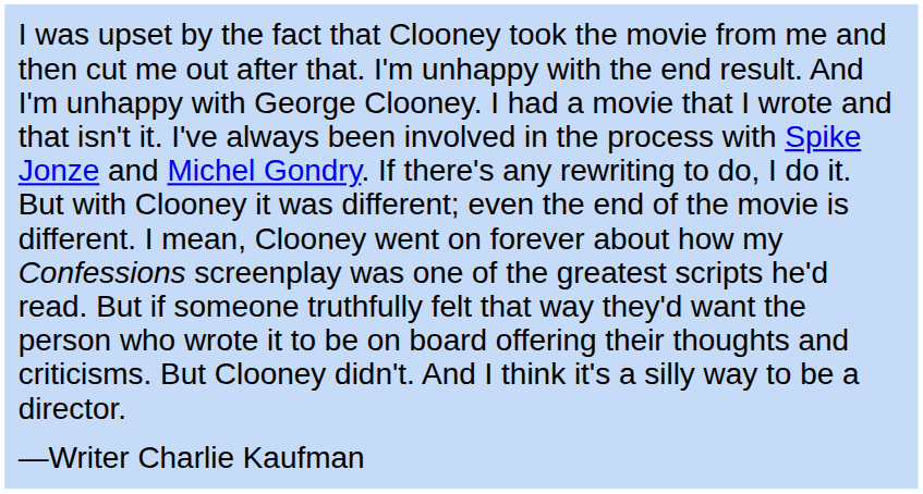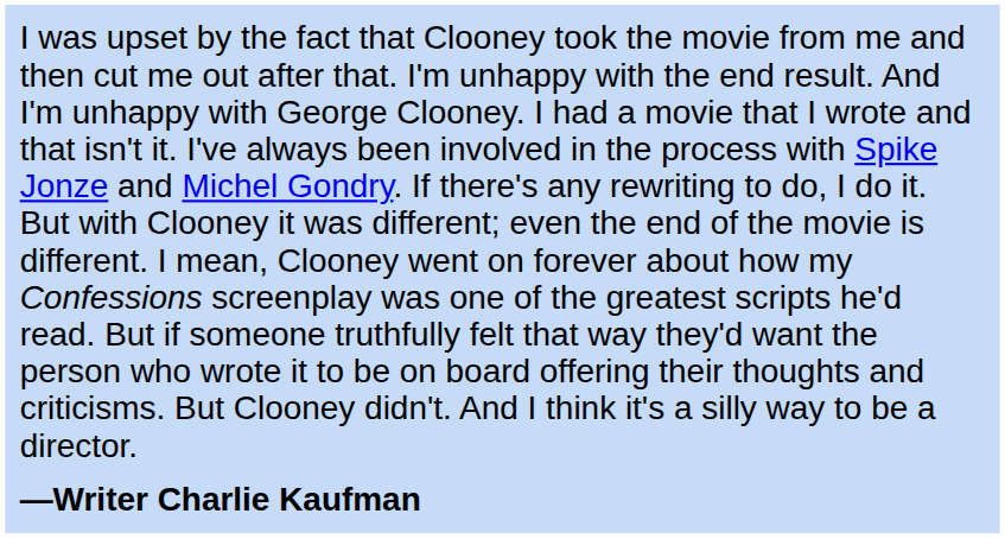row 2 | column 1: normal -> bold
